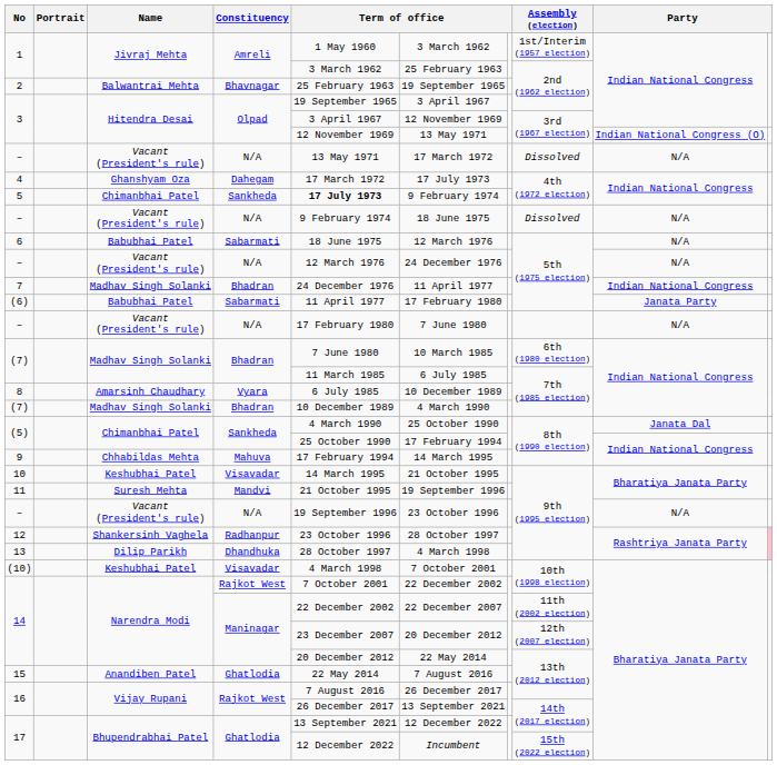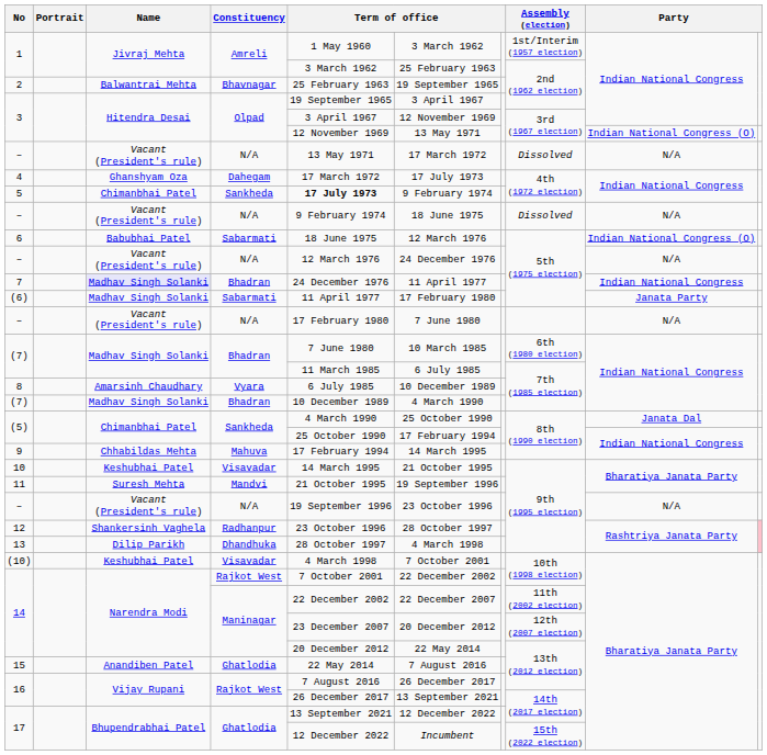6 | column 9: N/A -> Indian National Congress (O)
7 | Name: no background -> lavender background
(6) | Name: Babubhai Patel -> Madhav Singh Solanki
